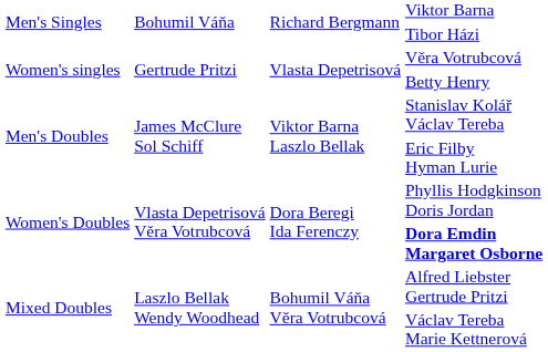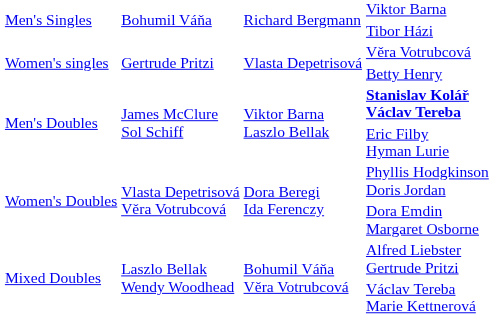Stanislav Kolář Václav Tereba | column 4: normal -> bold
Dora Emdin Margaret Osborne | column 4: bold -> normal
